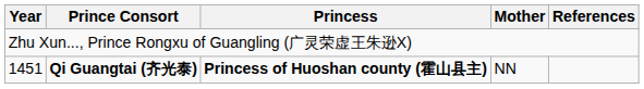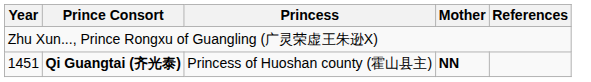1451 | Princess: bold -> normal
1451 | Mother: normal -> bold
